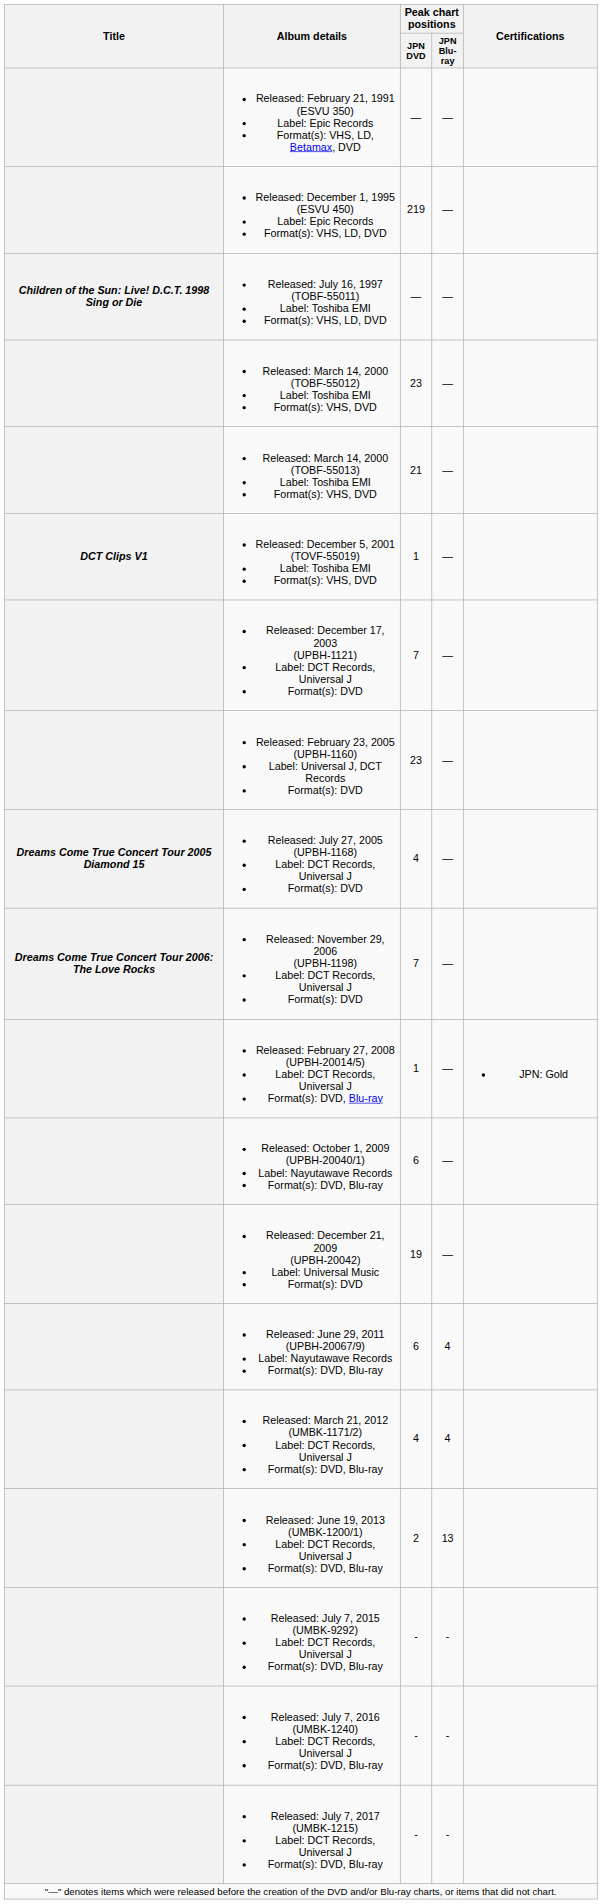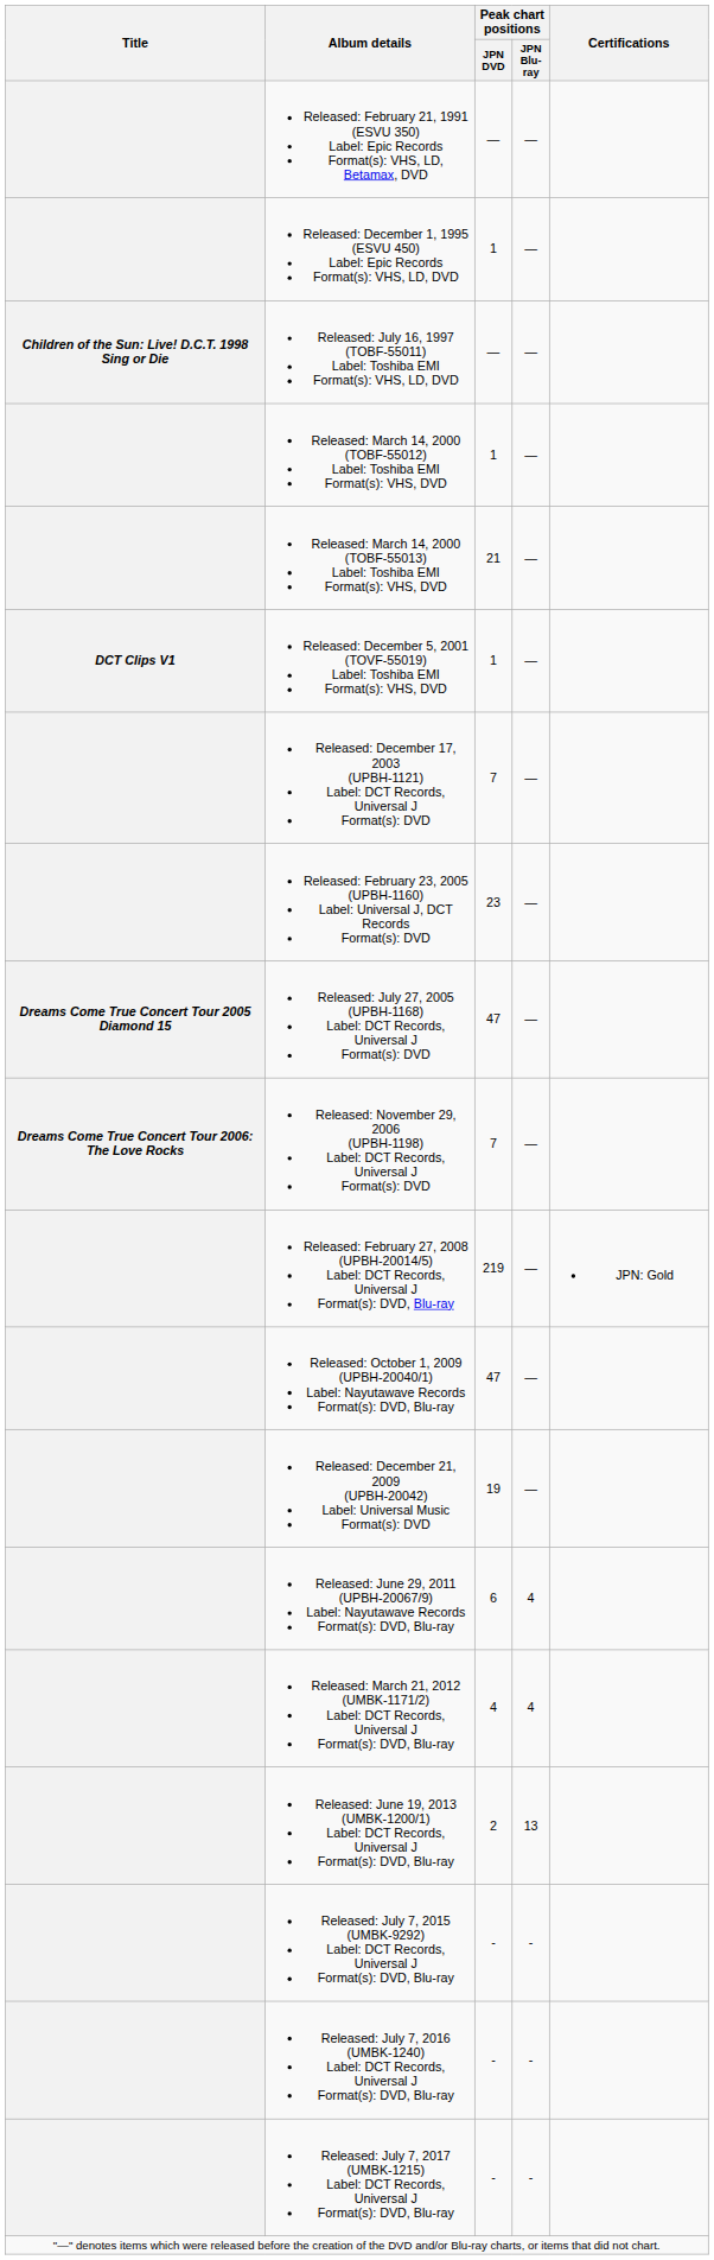row 4 | Peak chart positions / JPN DVD: 219 -> 1
row 6 | Peak chart positions / JPN DVD: 23 -> 1
row 11 | Peak chart positions / JPN DVD: 4 -> 47
row 13 | Peak chart positions / JPN DVD: 1 -> 219
row 14 | Peak chart positions / JPN DVD: 6 -> 47
